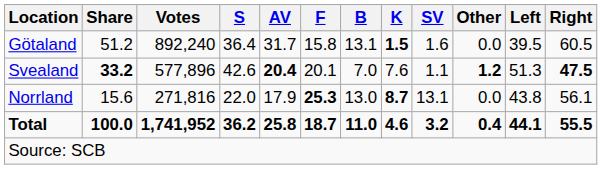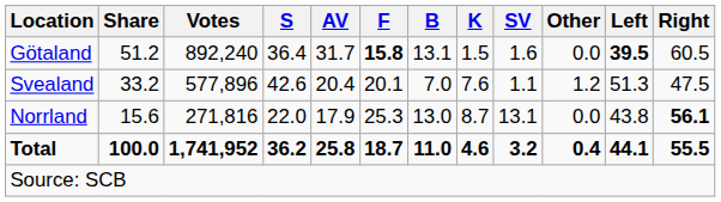Götaland | F: normal -> bold
Götaland | K: bold -> normal
Götaland | Left: normal -> bold
Svealand | Share: bold -> normal
Svealand | AV: bold -> normal
Svealand | Other: bold -> normal
Svealand | Right: bold -> normal
Norrland | F: bold -> normal
Norrland | K: bold -> normal
Norrland | Right: normal -> bold
